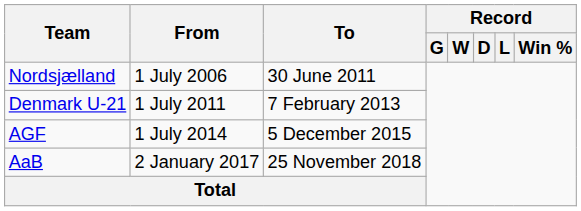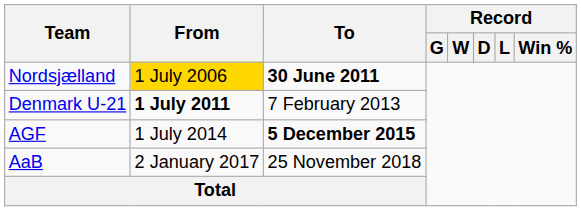Nordsjælland | From: no background -> gold background
Nordsjælland | To: normal -> bold
Denmark U-21 | From: normal -> bold
AGF | To: normal -> bold
